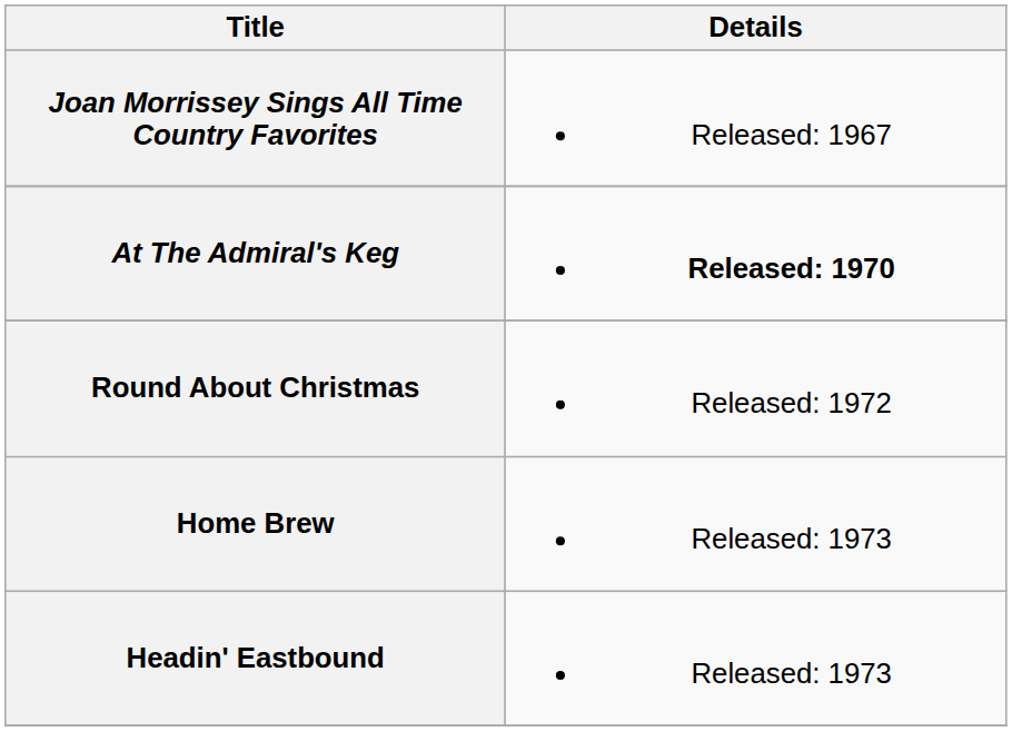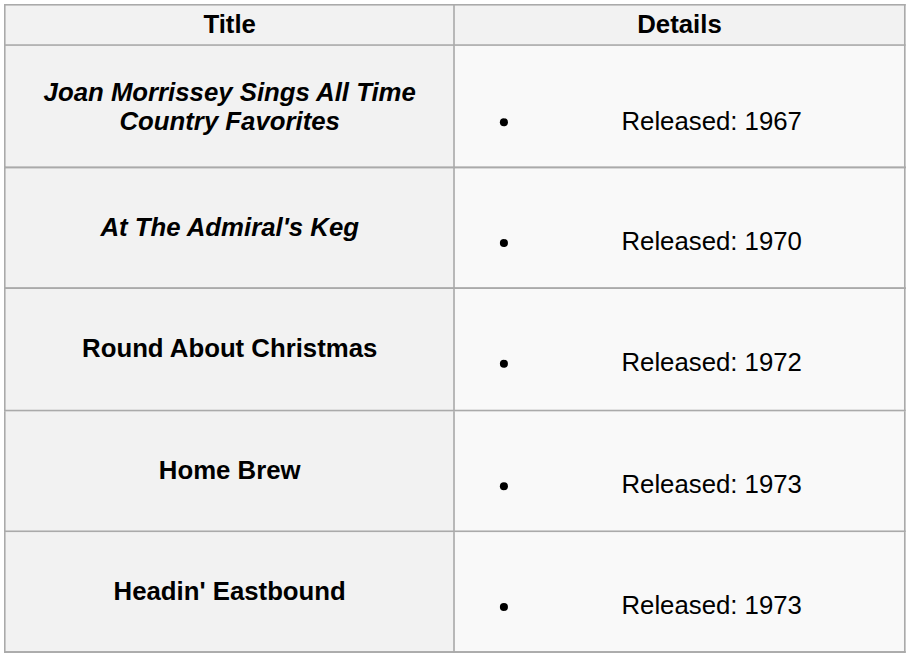At The Admiral's Keg | Details: bold -> normal
